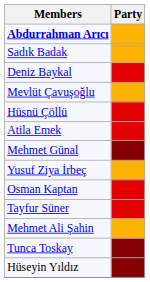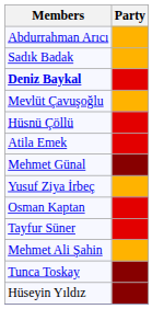Abdurrahman Arıcı | Members: bold -> normal
Deniz Baykal | Members: normal -> bold
